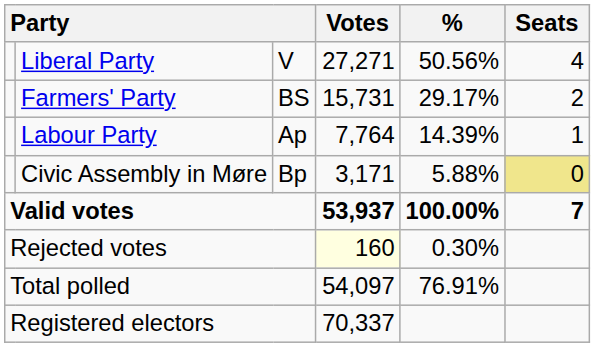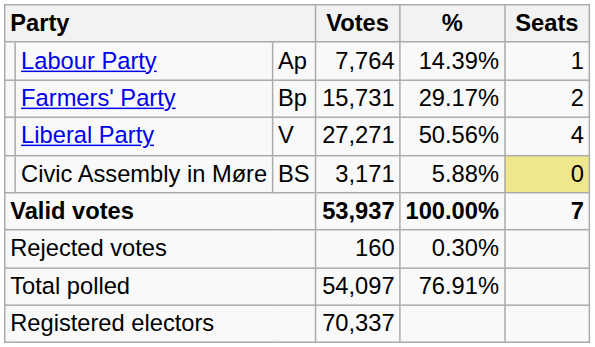rows swapped: Liberal Party <-> Labour Party
Farmers' Party | column 3: BS -> Bp
Civic Assembly in Møre | column 3: Bp -> BS
Rejected votes | Votes: lightyellow background -> no background
